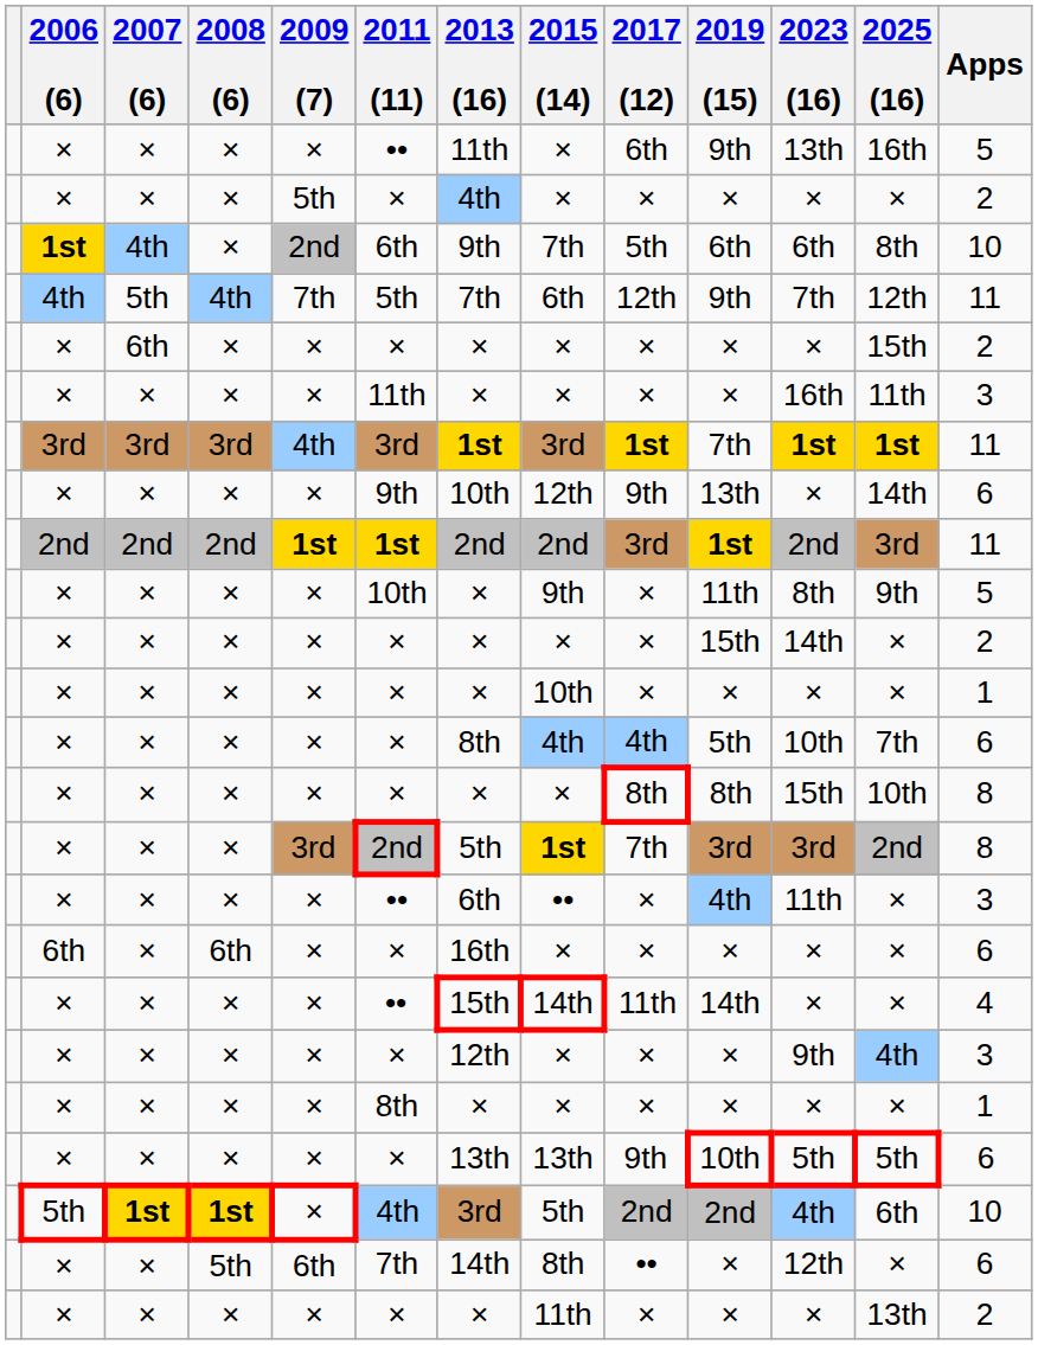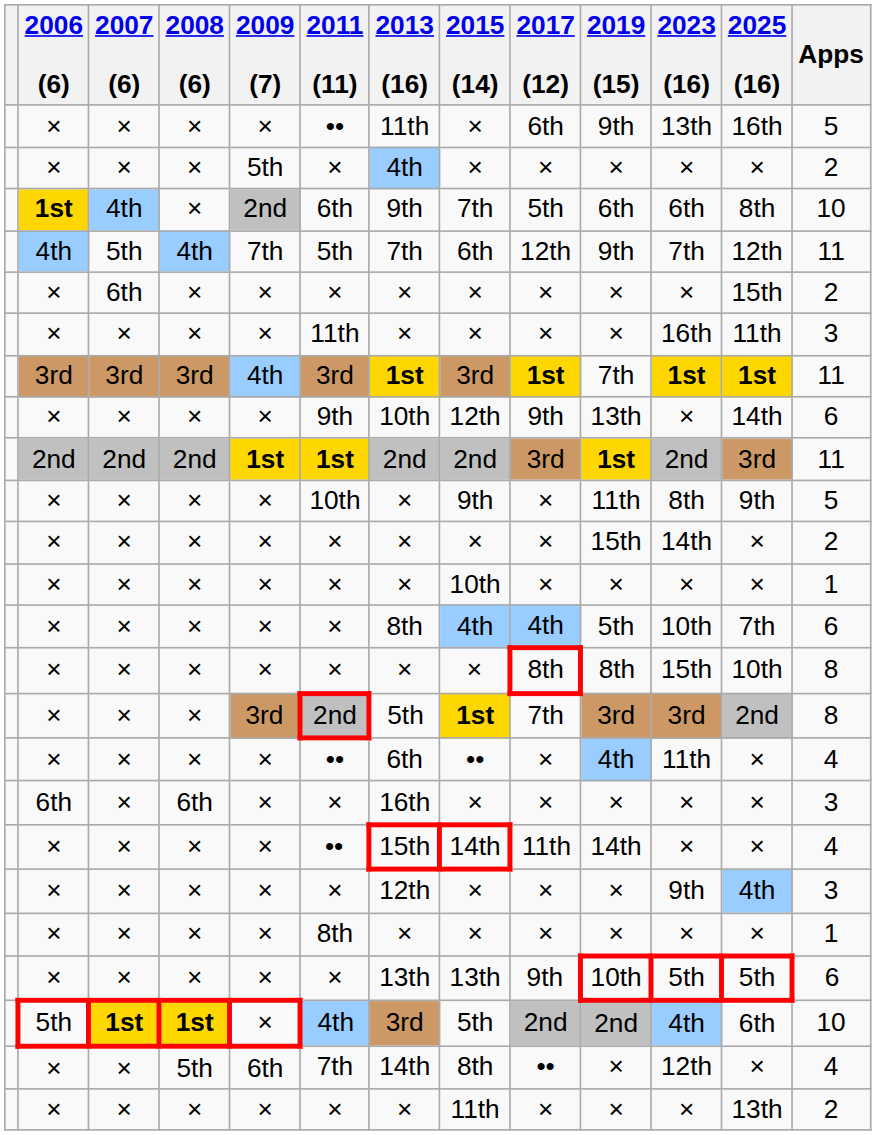row 17 | Apps: 3 -> 4
row 18 | Apps: 6 -> 3
row 24 | Apps: 6 -> 4
